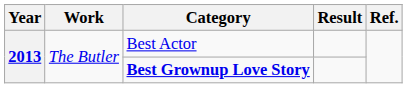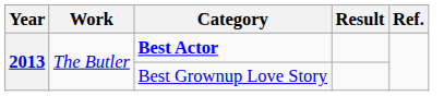Best Actor | Category: normal -> bold
Best Grownup Love Story | Category: bold -> normal
